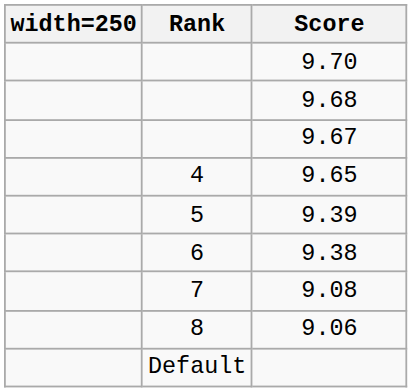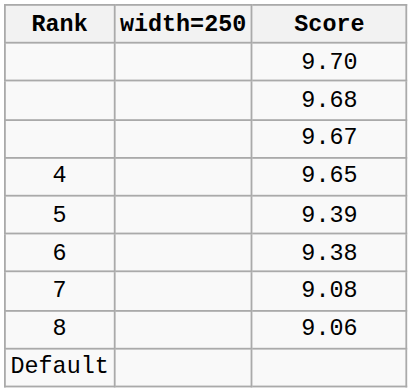columns swapped: Rank <-> width=250
